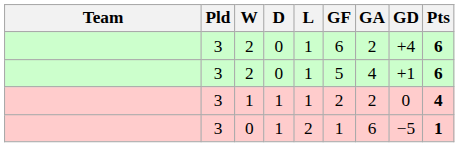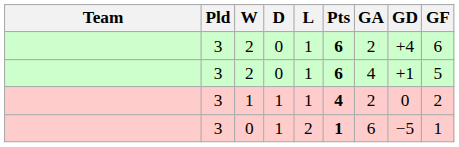columns swapped: GF <-> Pts
